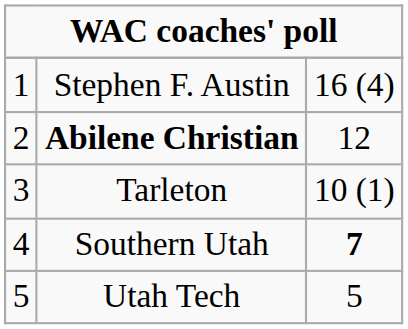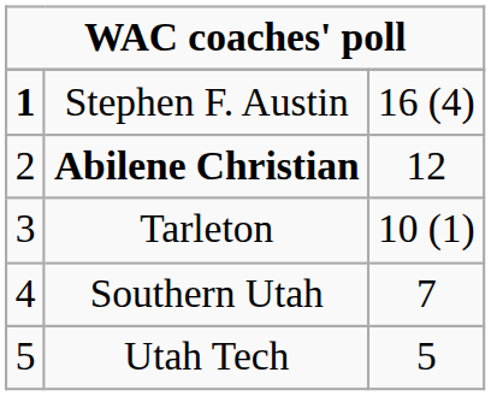Stephen F. Austin | column 1: normal -> bold
Southern Utah | column 3: bold -> normal
